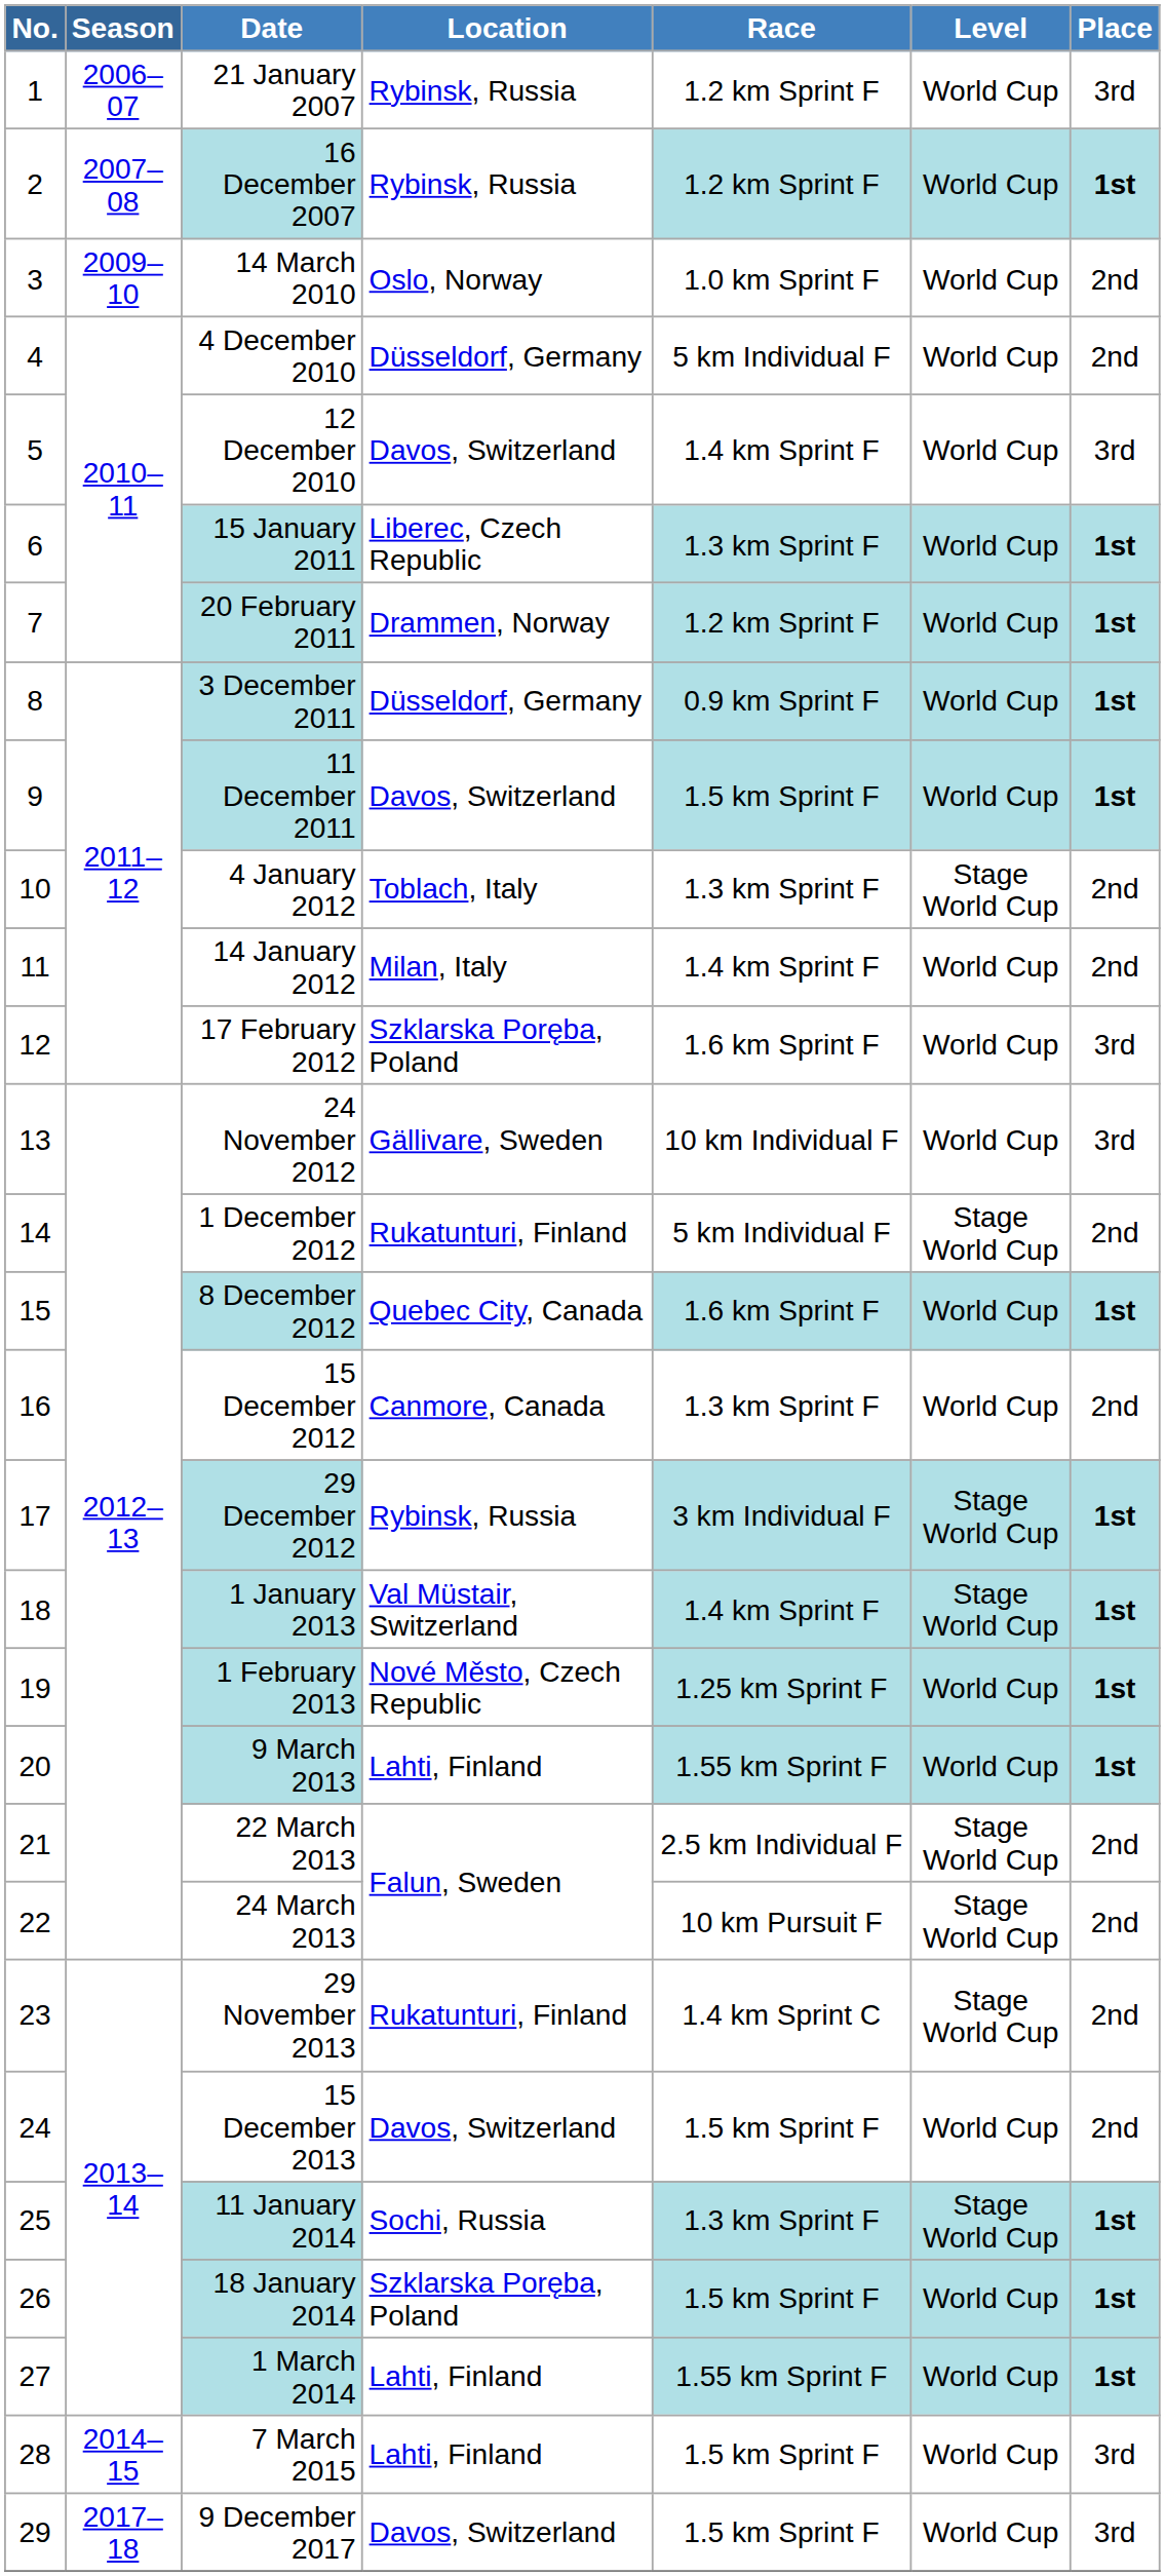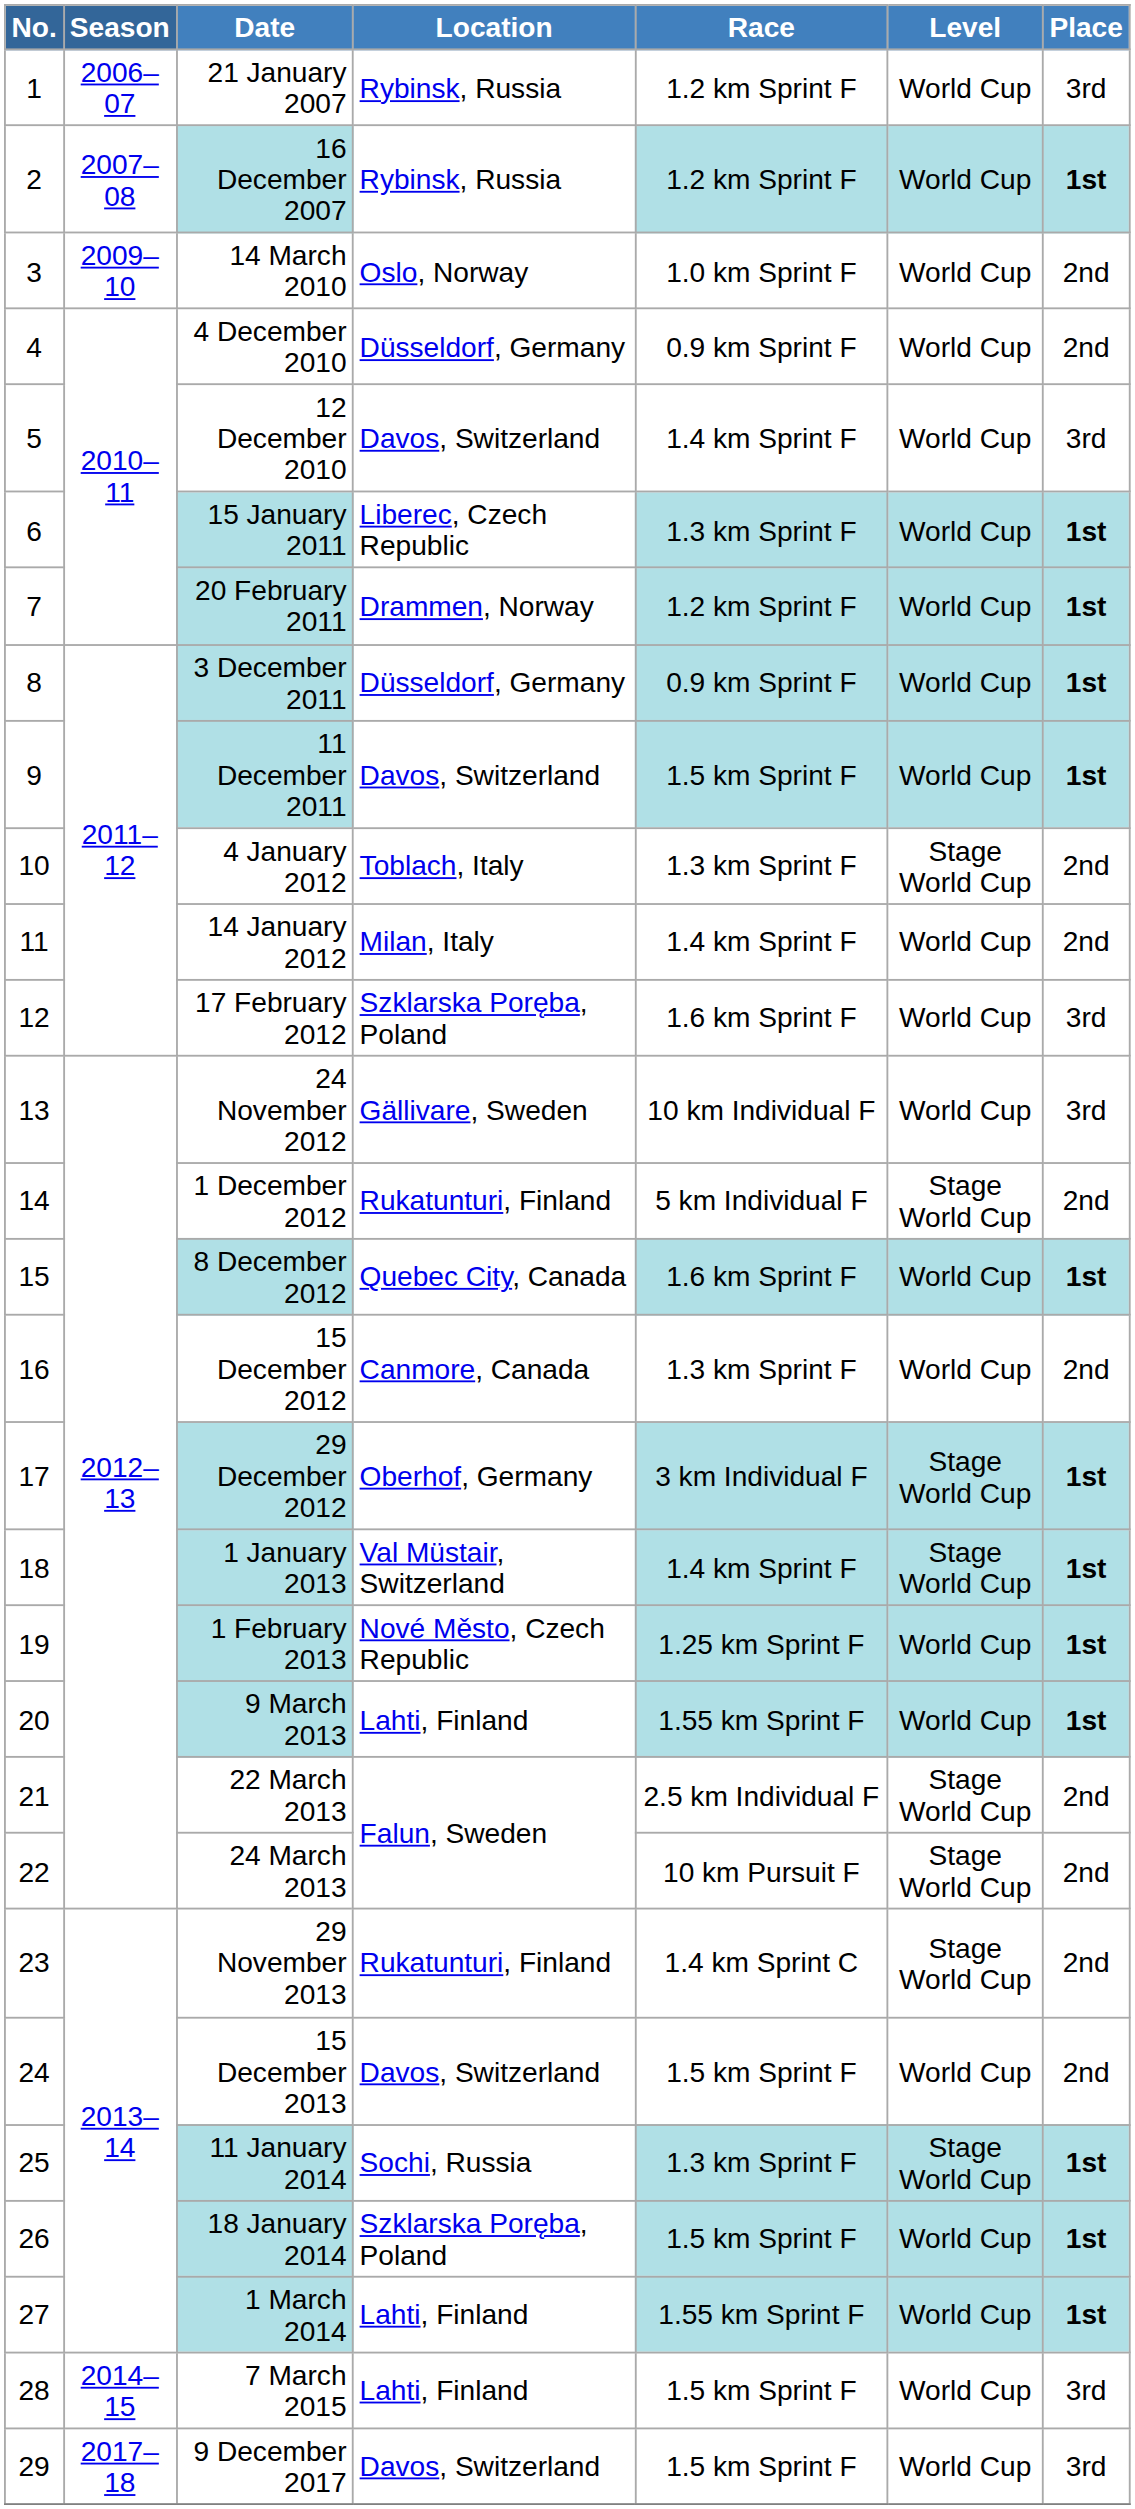4 December 2010 | Race: 5 km Individual F -> 0.9 km Sprint F
29 December 2012 | Location: Rybinsk, Russia -> Oberhof, Germany
